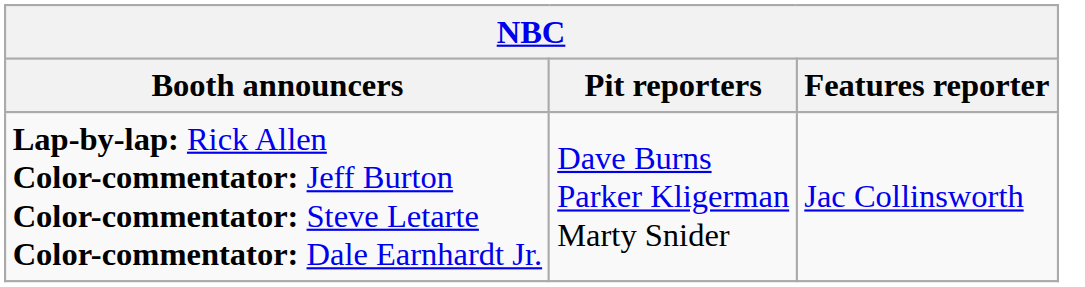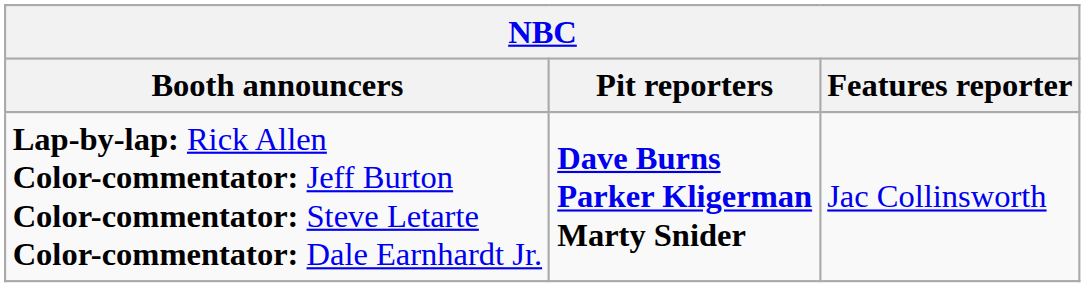row 3 | Pit reporters: normal -> bold
